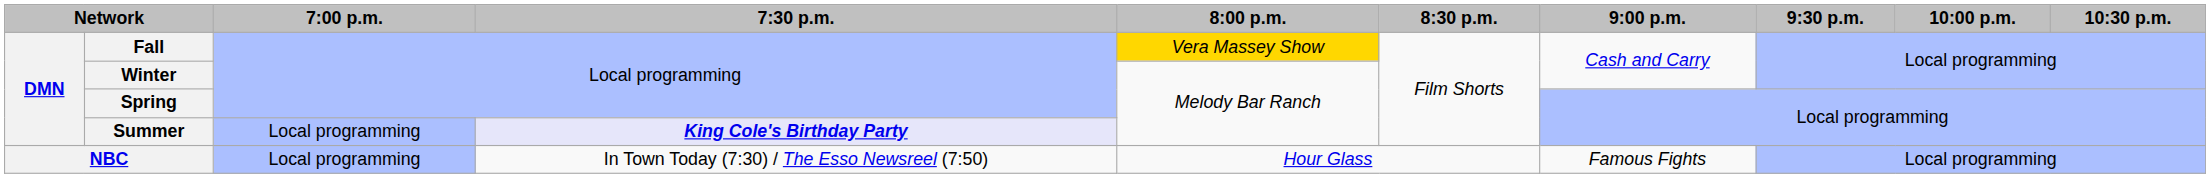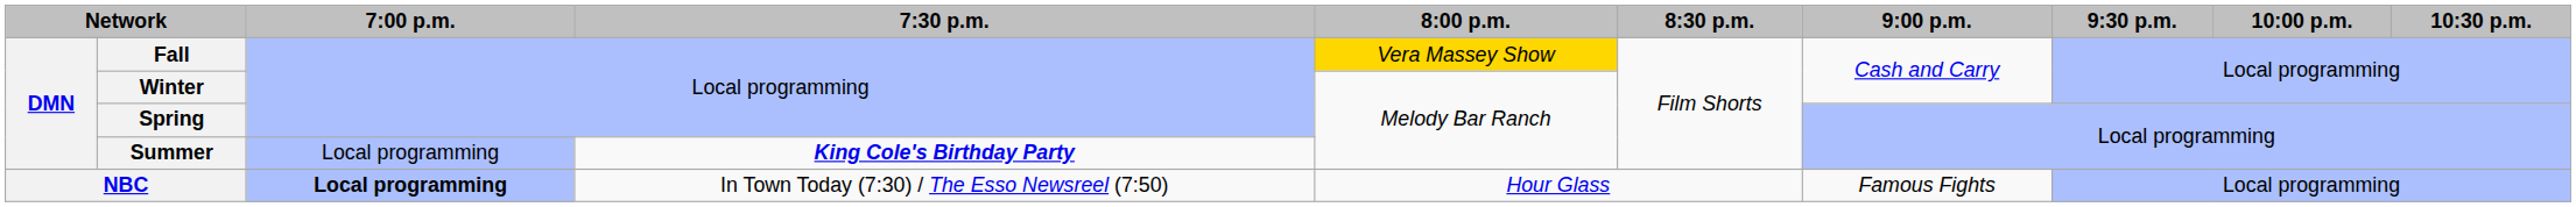Summer | 7:30 p.m.: lavender background -> no background
NBC | 7:00 p.m.: normal -> bold
